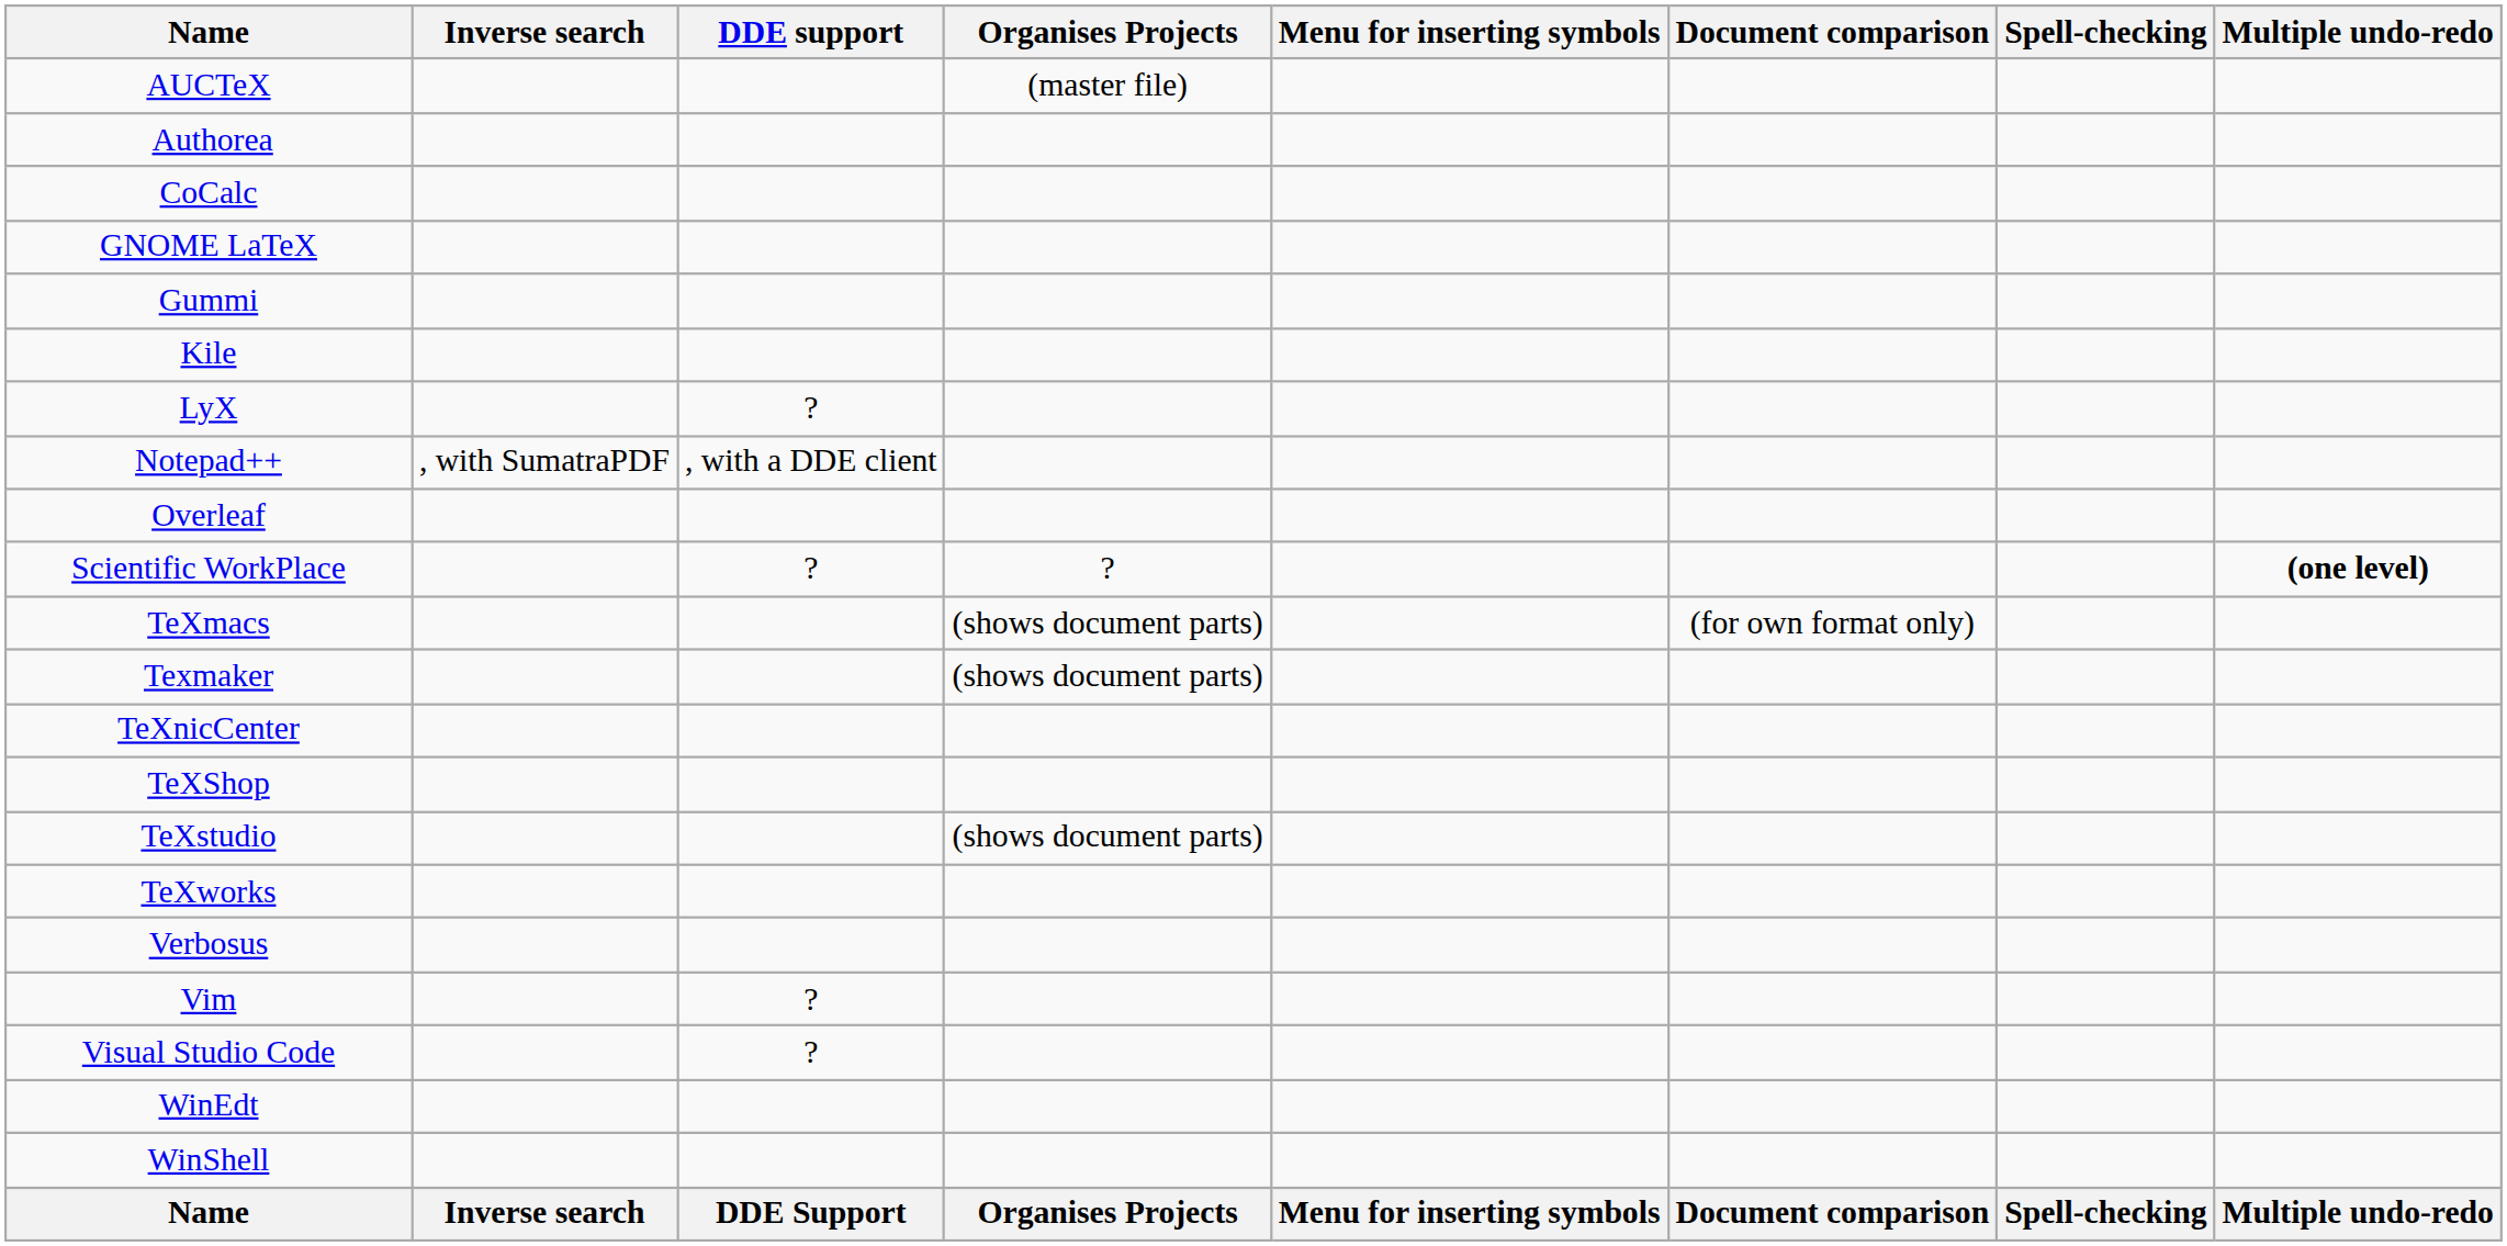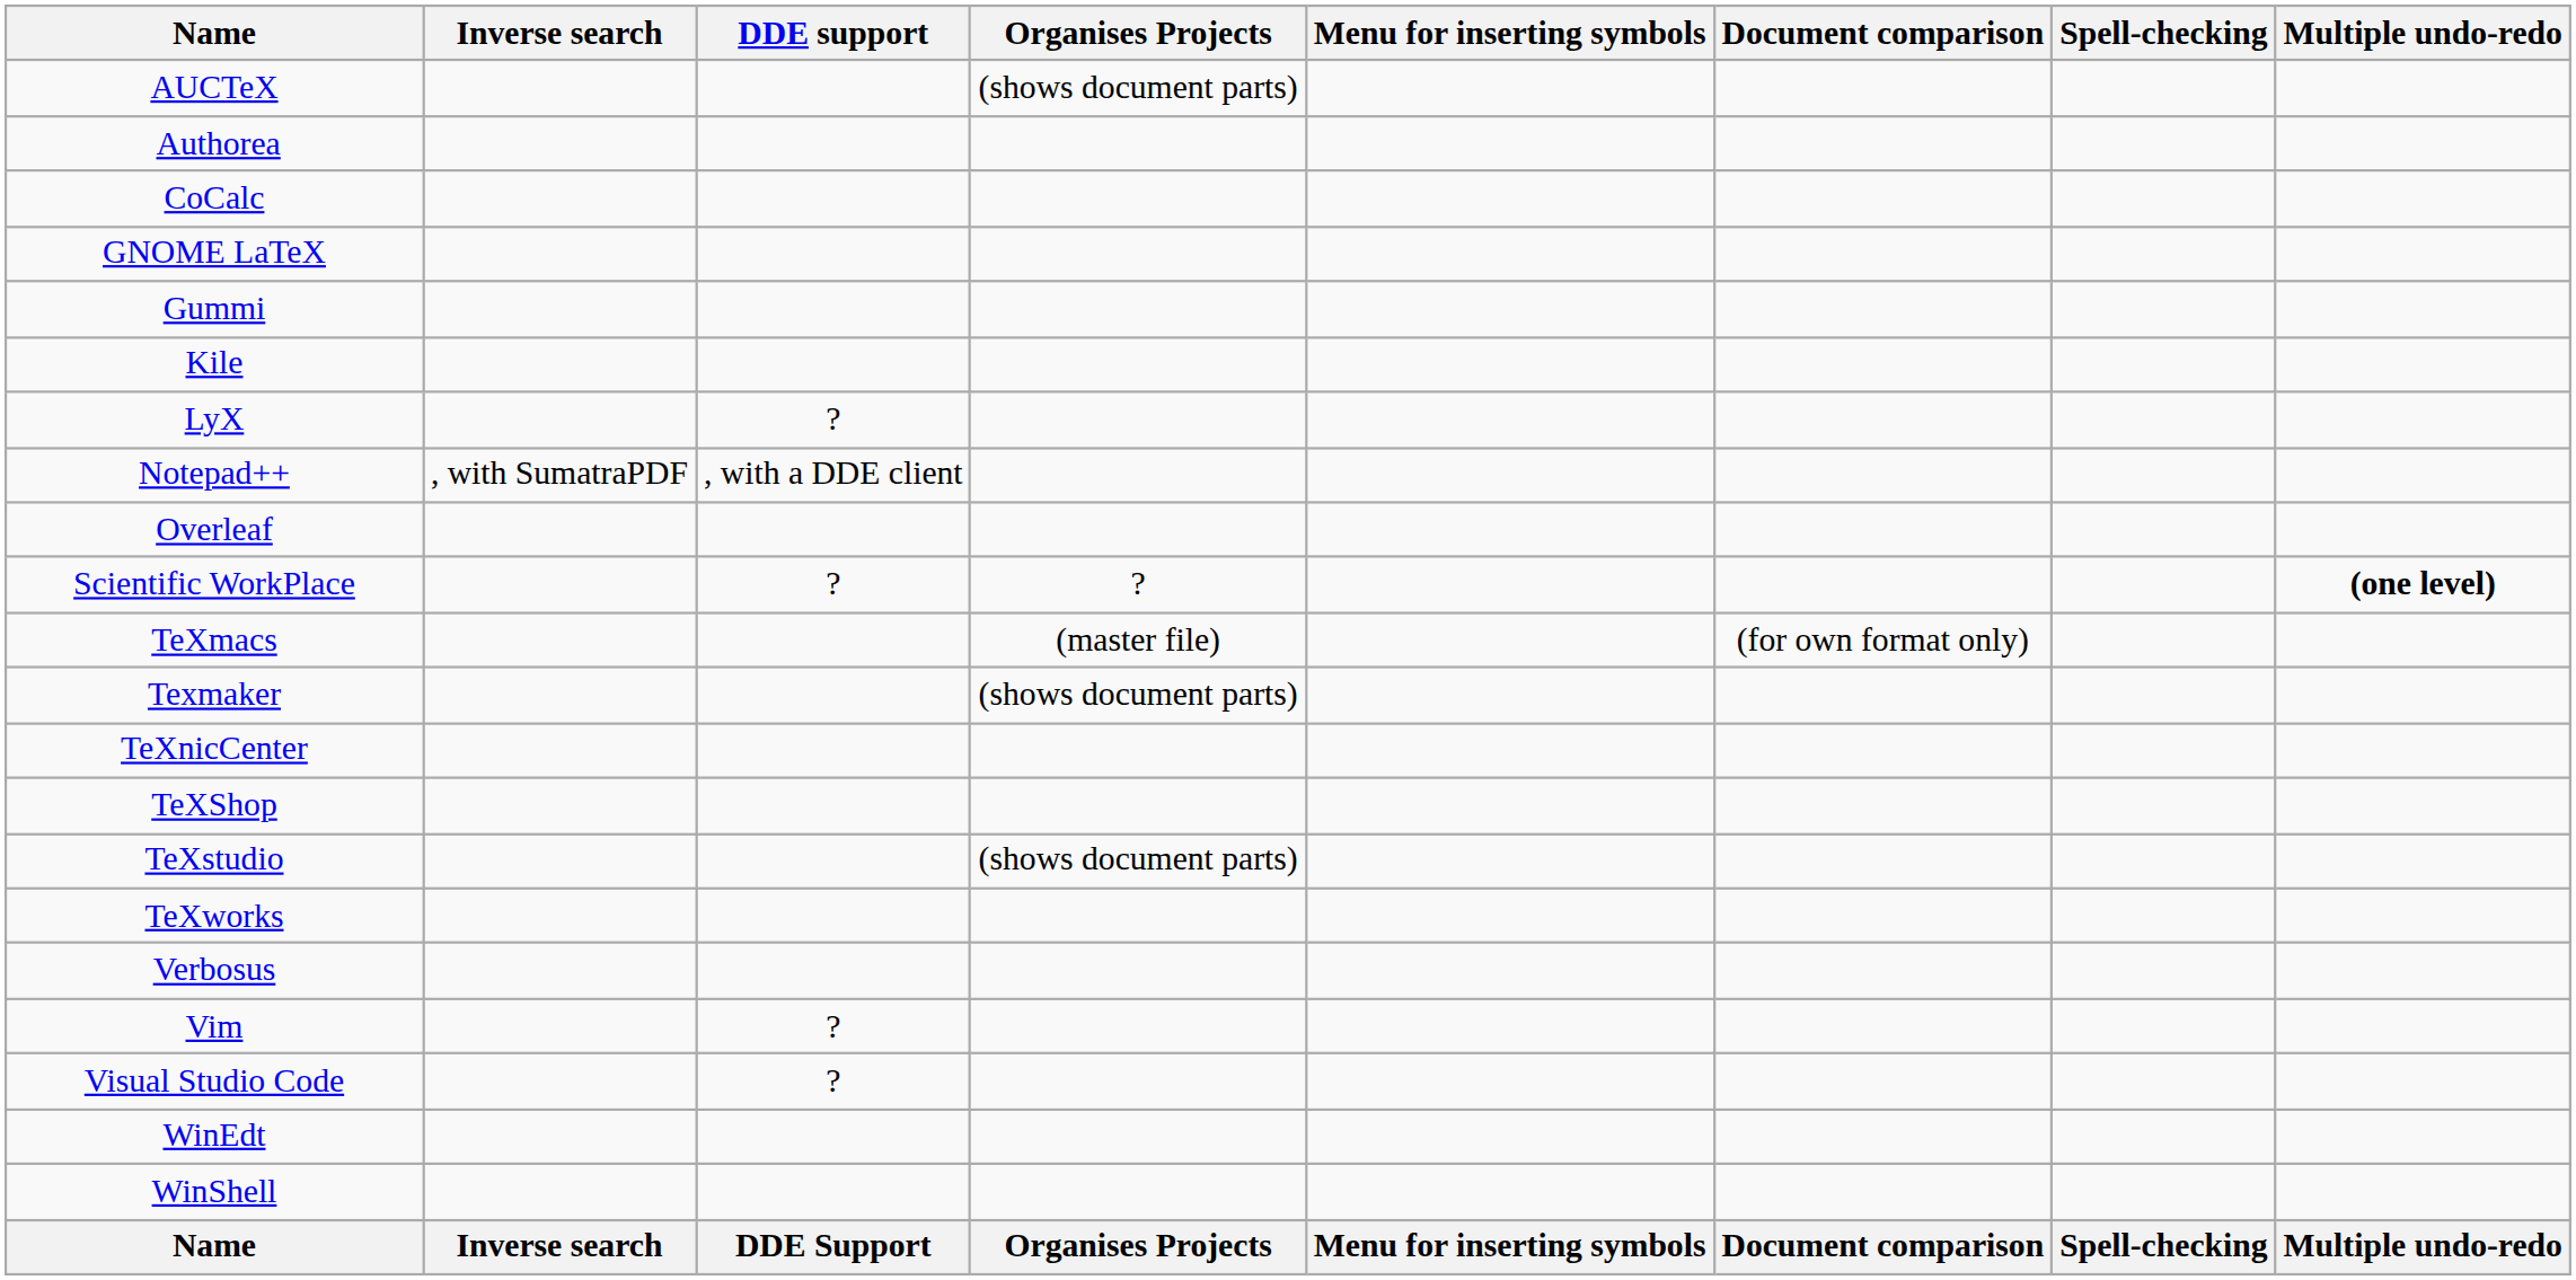AUCTeX | Organises Projects: (master file) -> (shows document parts)
TeXmacs | Organises Projects: (shows document parts) -> (master file)
